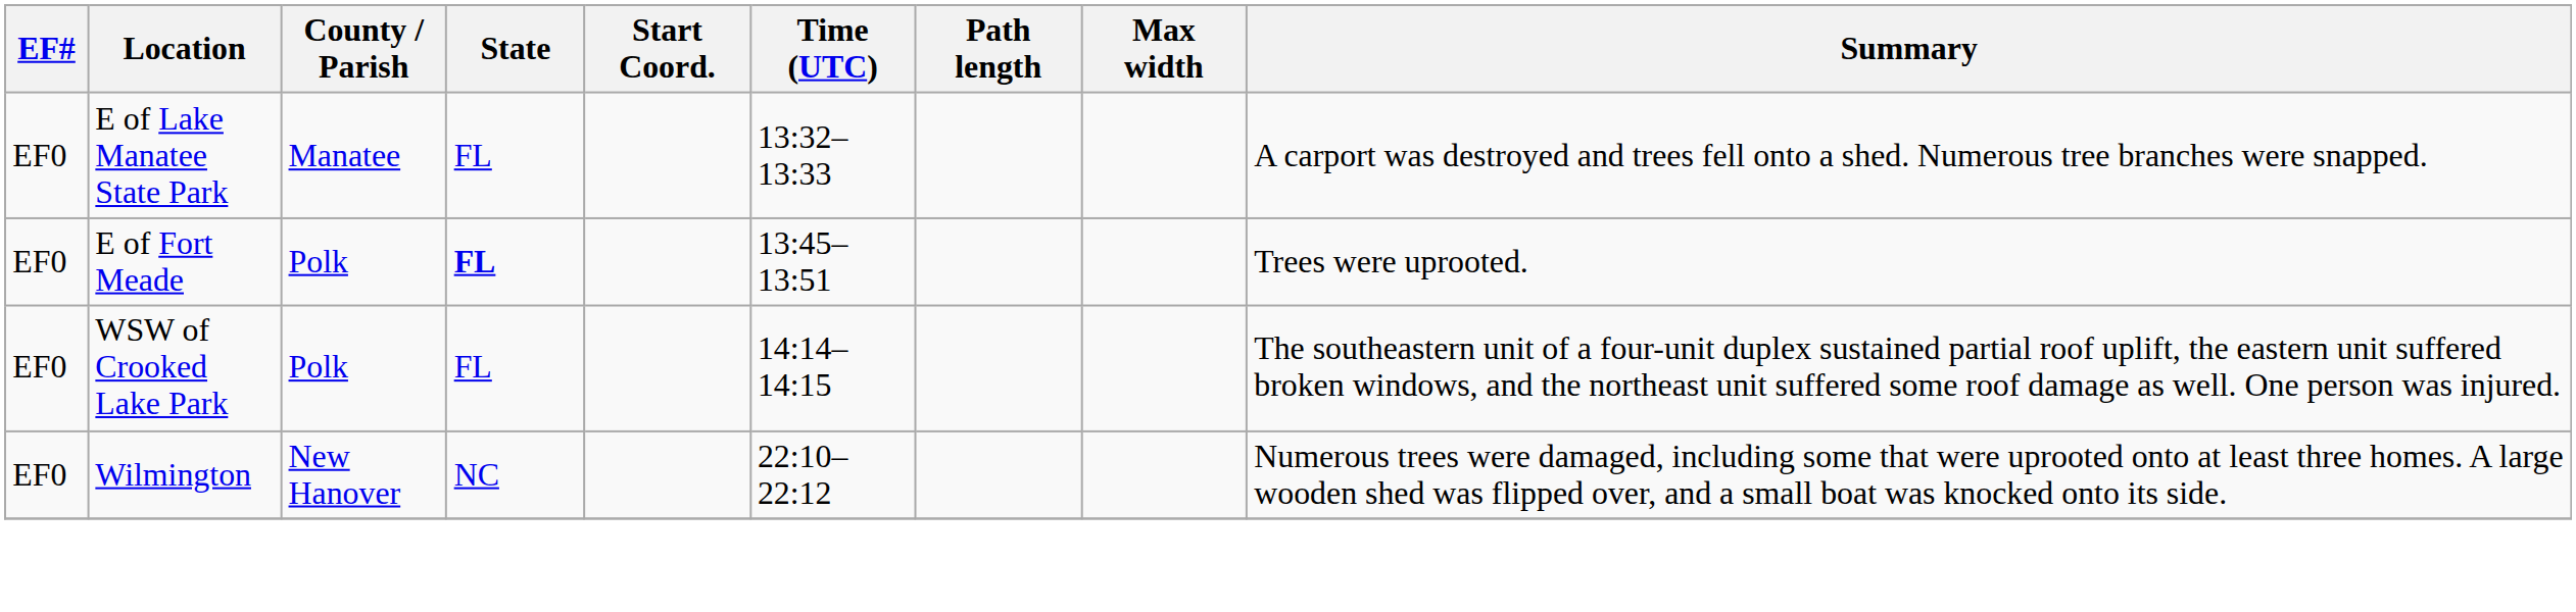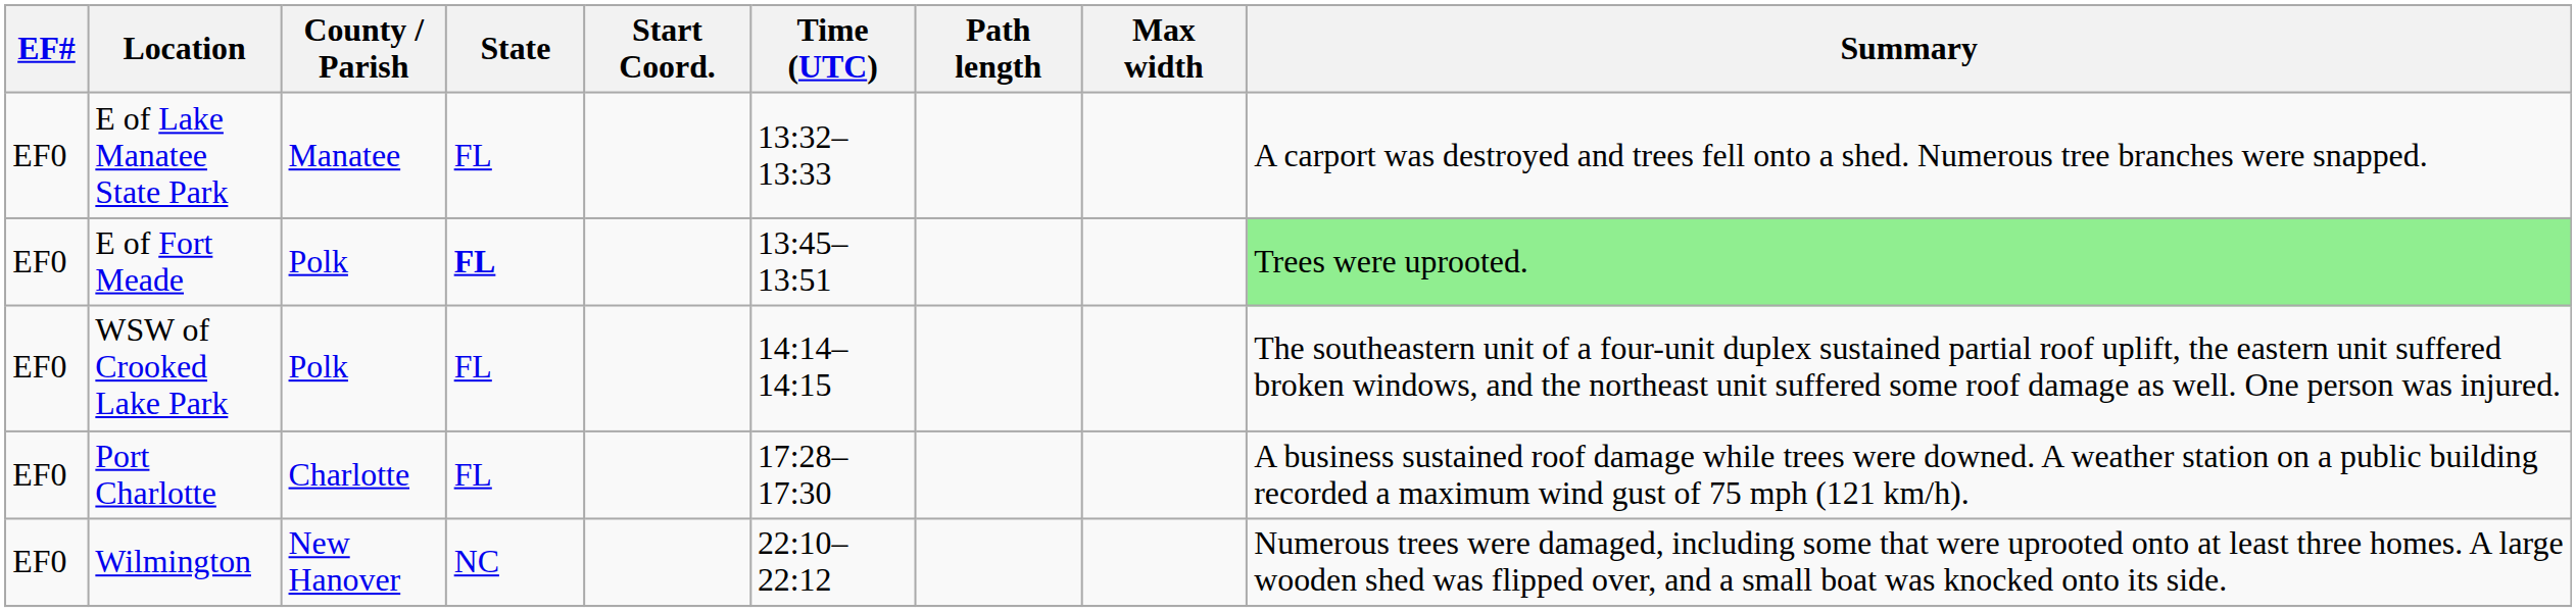E of Fort Meade | Summary: no background -> lightgreen background
+ row: EF0 | Port Charlotte | Charlotte | FL | 17:28–17:30 | A business sustained roof damage while trees were downed. A weather station on a public building recorded a maximum wind gust of 75 mph (121 km/h).
